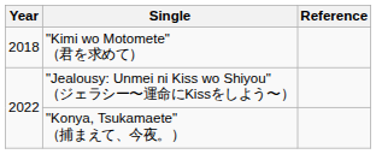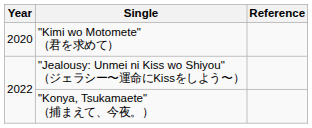"Kimi wo Motomete" （君を求めて） | Year: 2018 -> 2020
